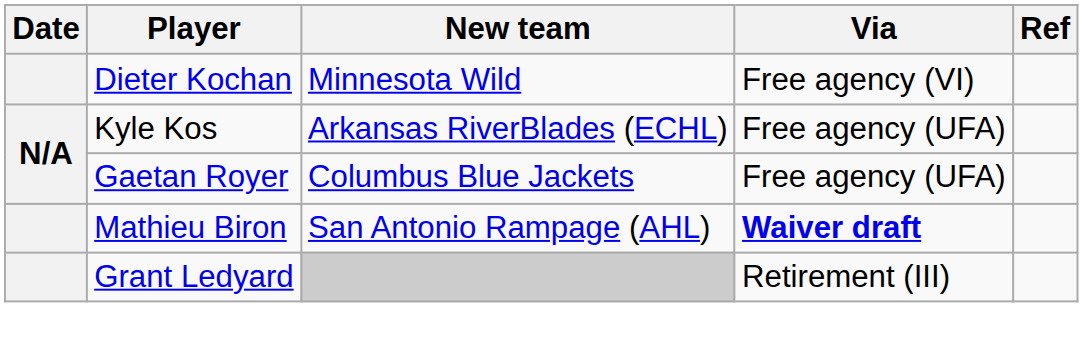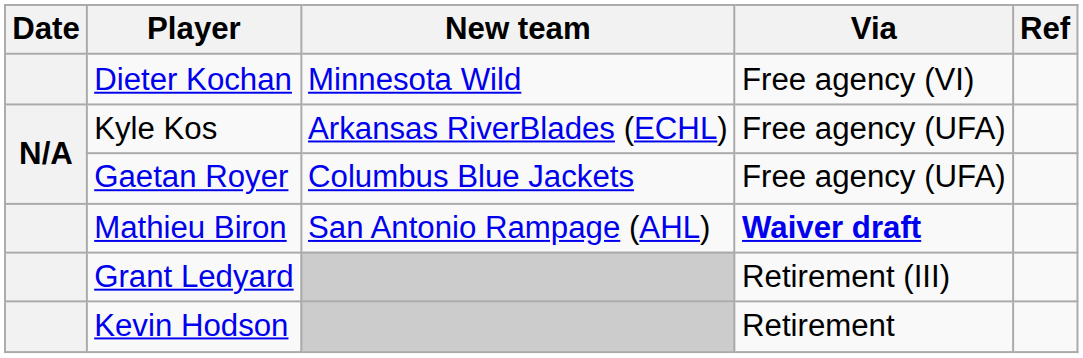+ row: Kevin Hodson | Retirement
